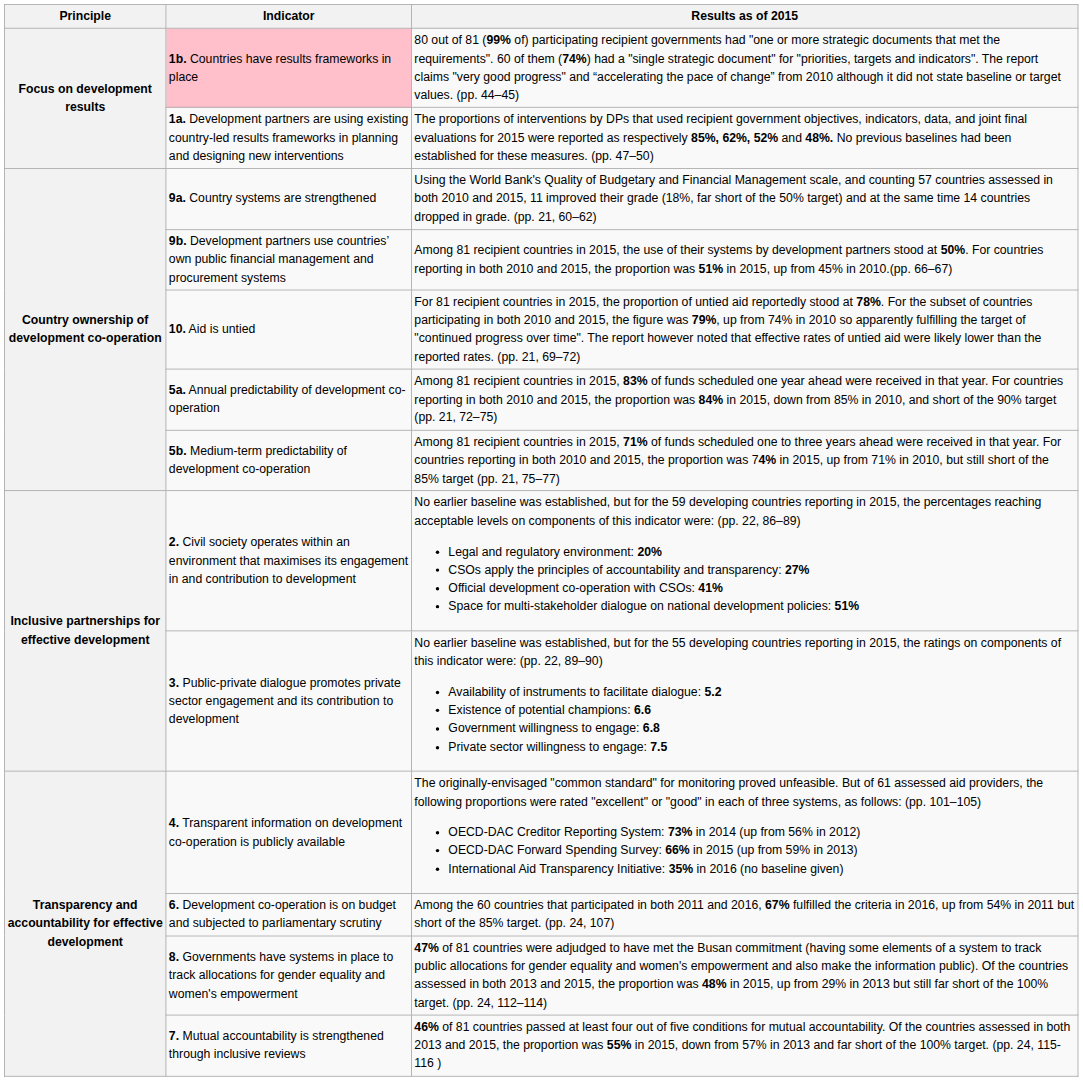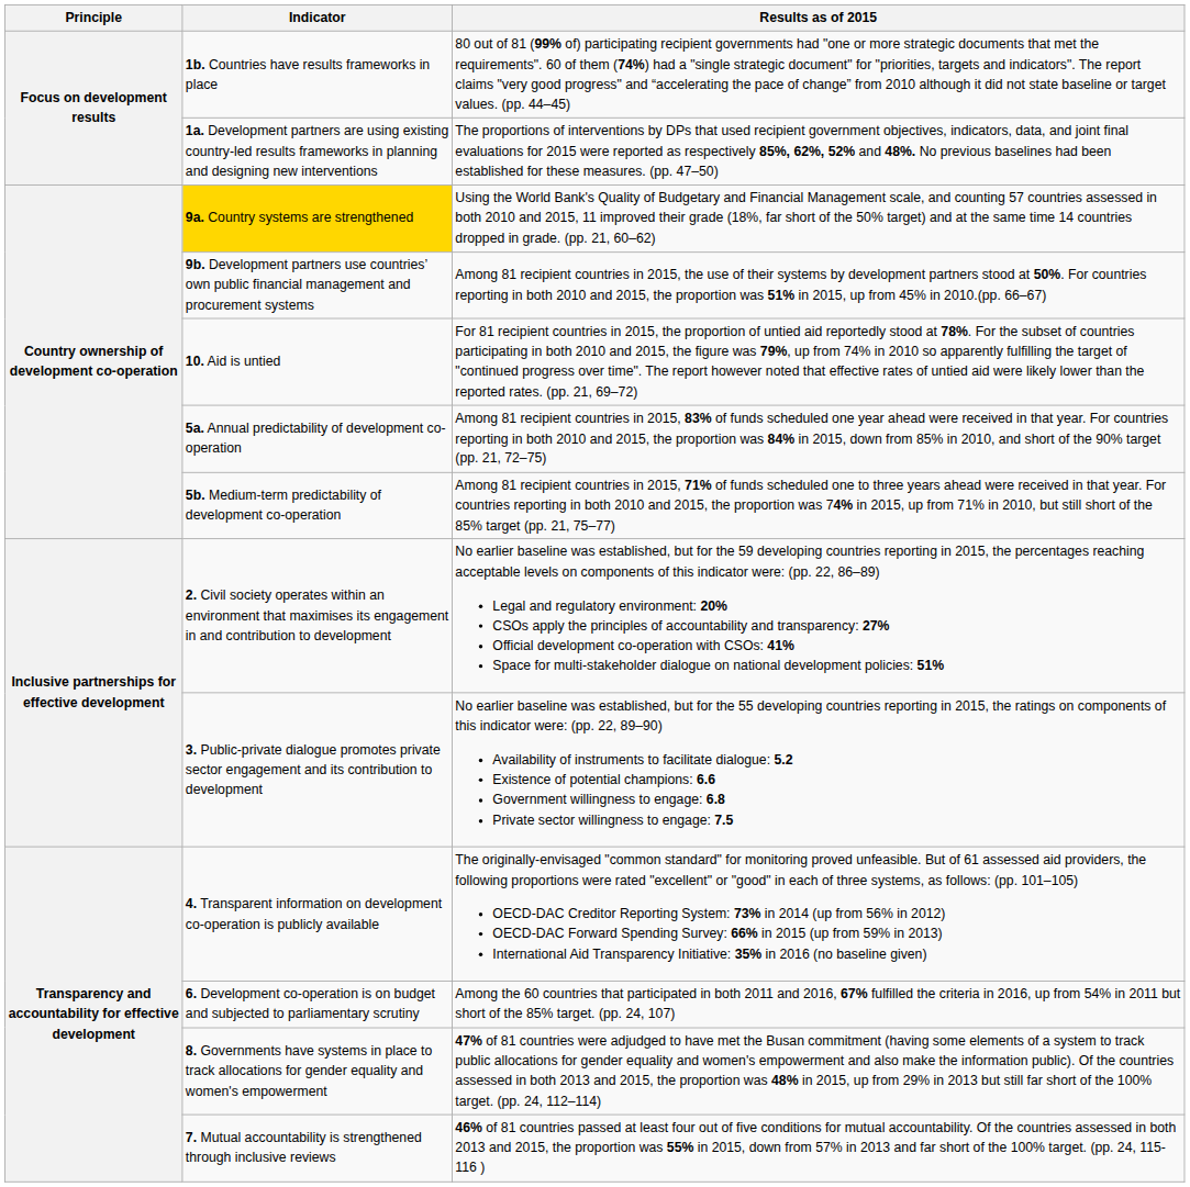1b. Countries have results frameworks in place | Indicator: pink background -> no background
9a. Country systems are strengthened | Indicator: no background -> gold background
